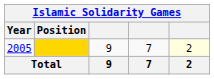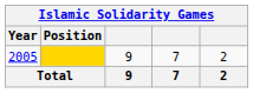2005 | column 5: lightyellow background -> no background
